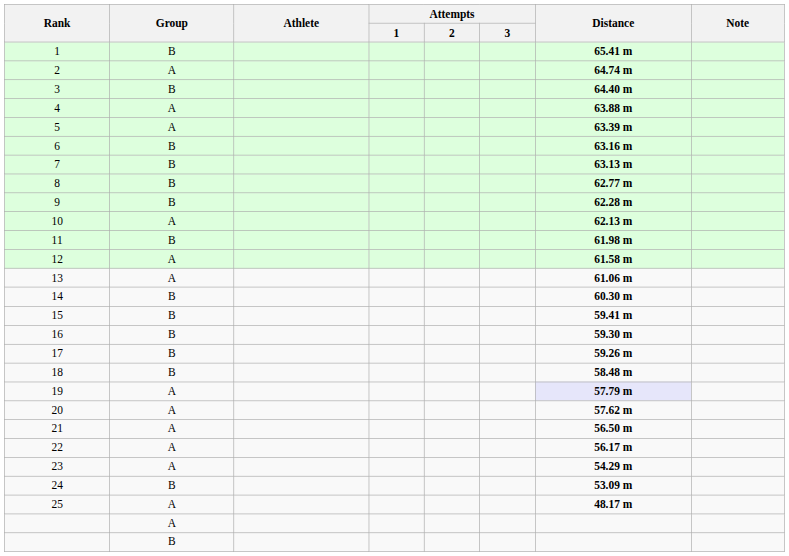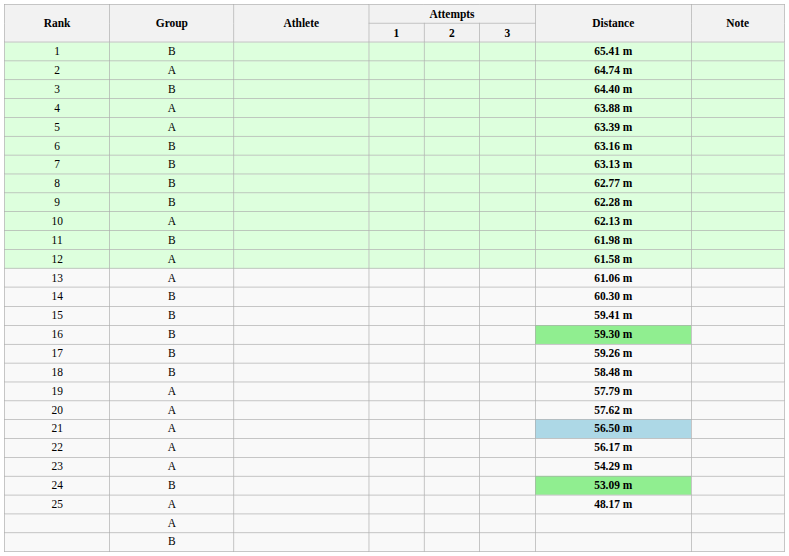16 | Distance: no background -> lightgreen background
19 | Distance: lavender background -> no background
21 | Distance: no background -> lightblue background
24 | Distance: no background -> lightgreen background
